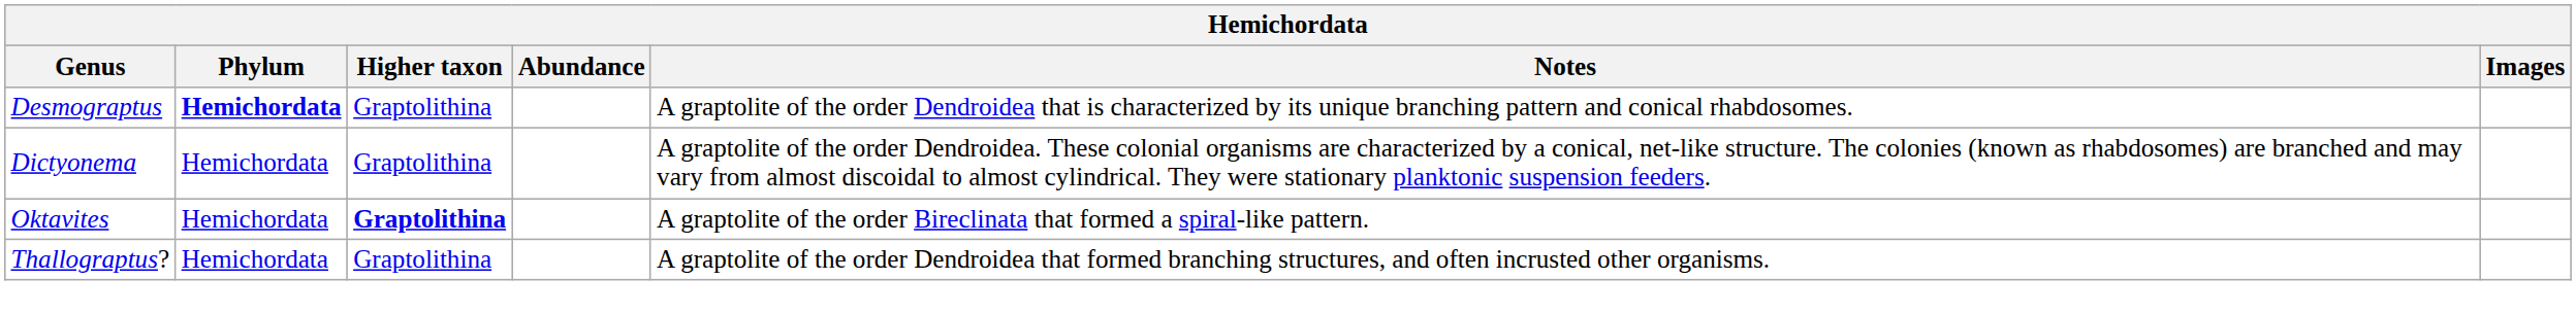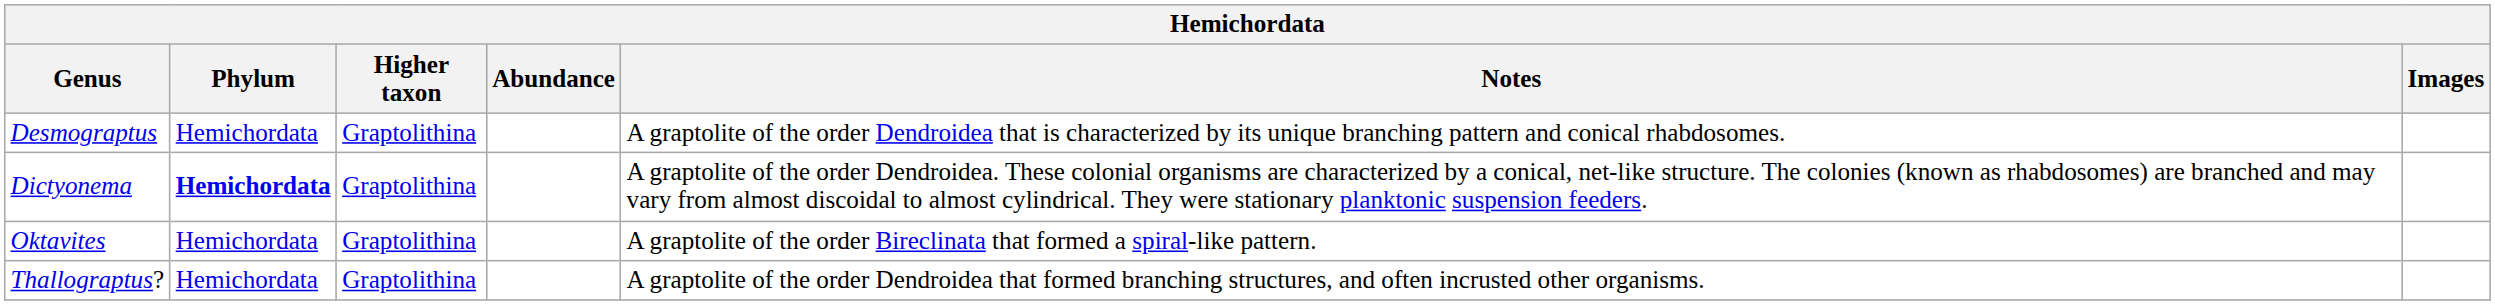Desmograptus | Phylum: bold -> normal
Dictyonema | Phylum: normal -> bold
Oktavites | Higher taxon: bold -> normal
